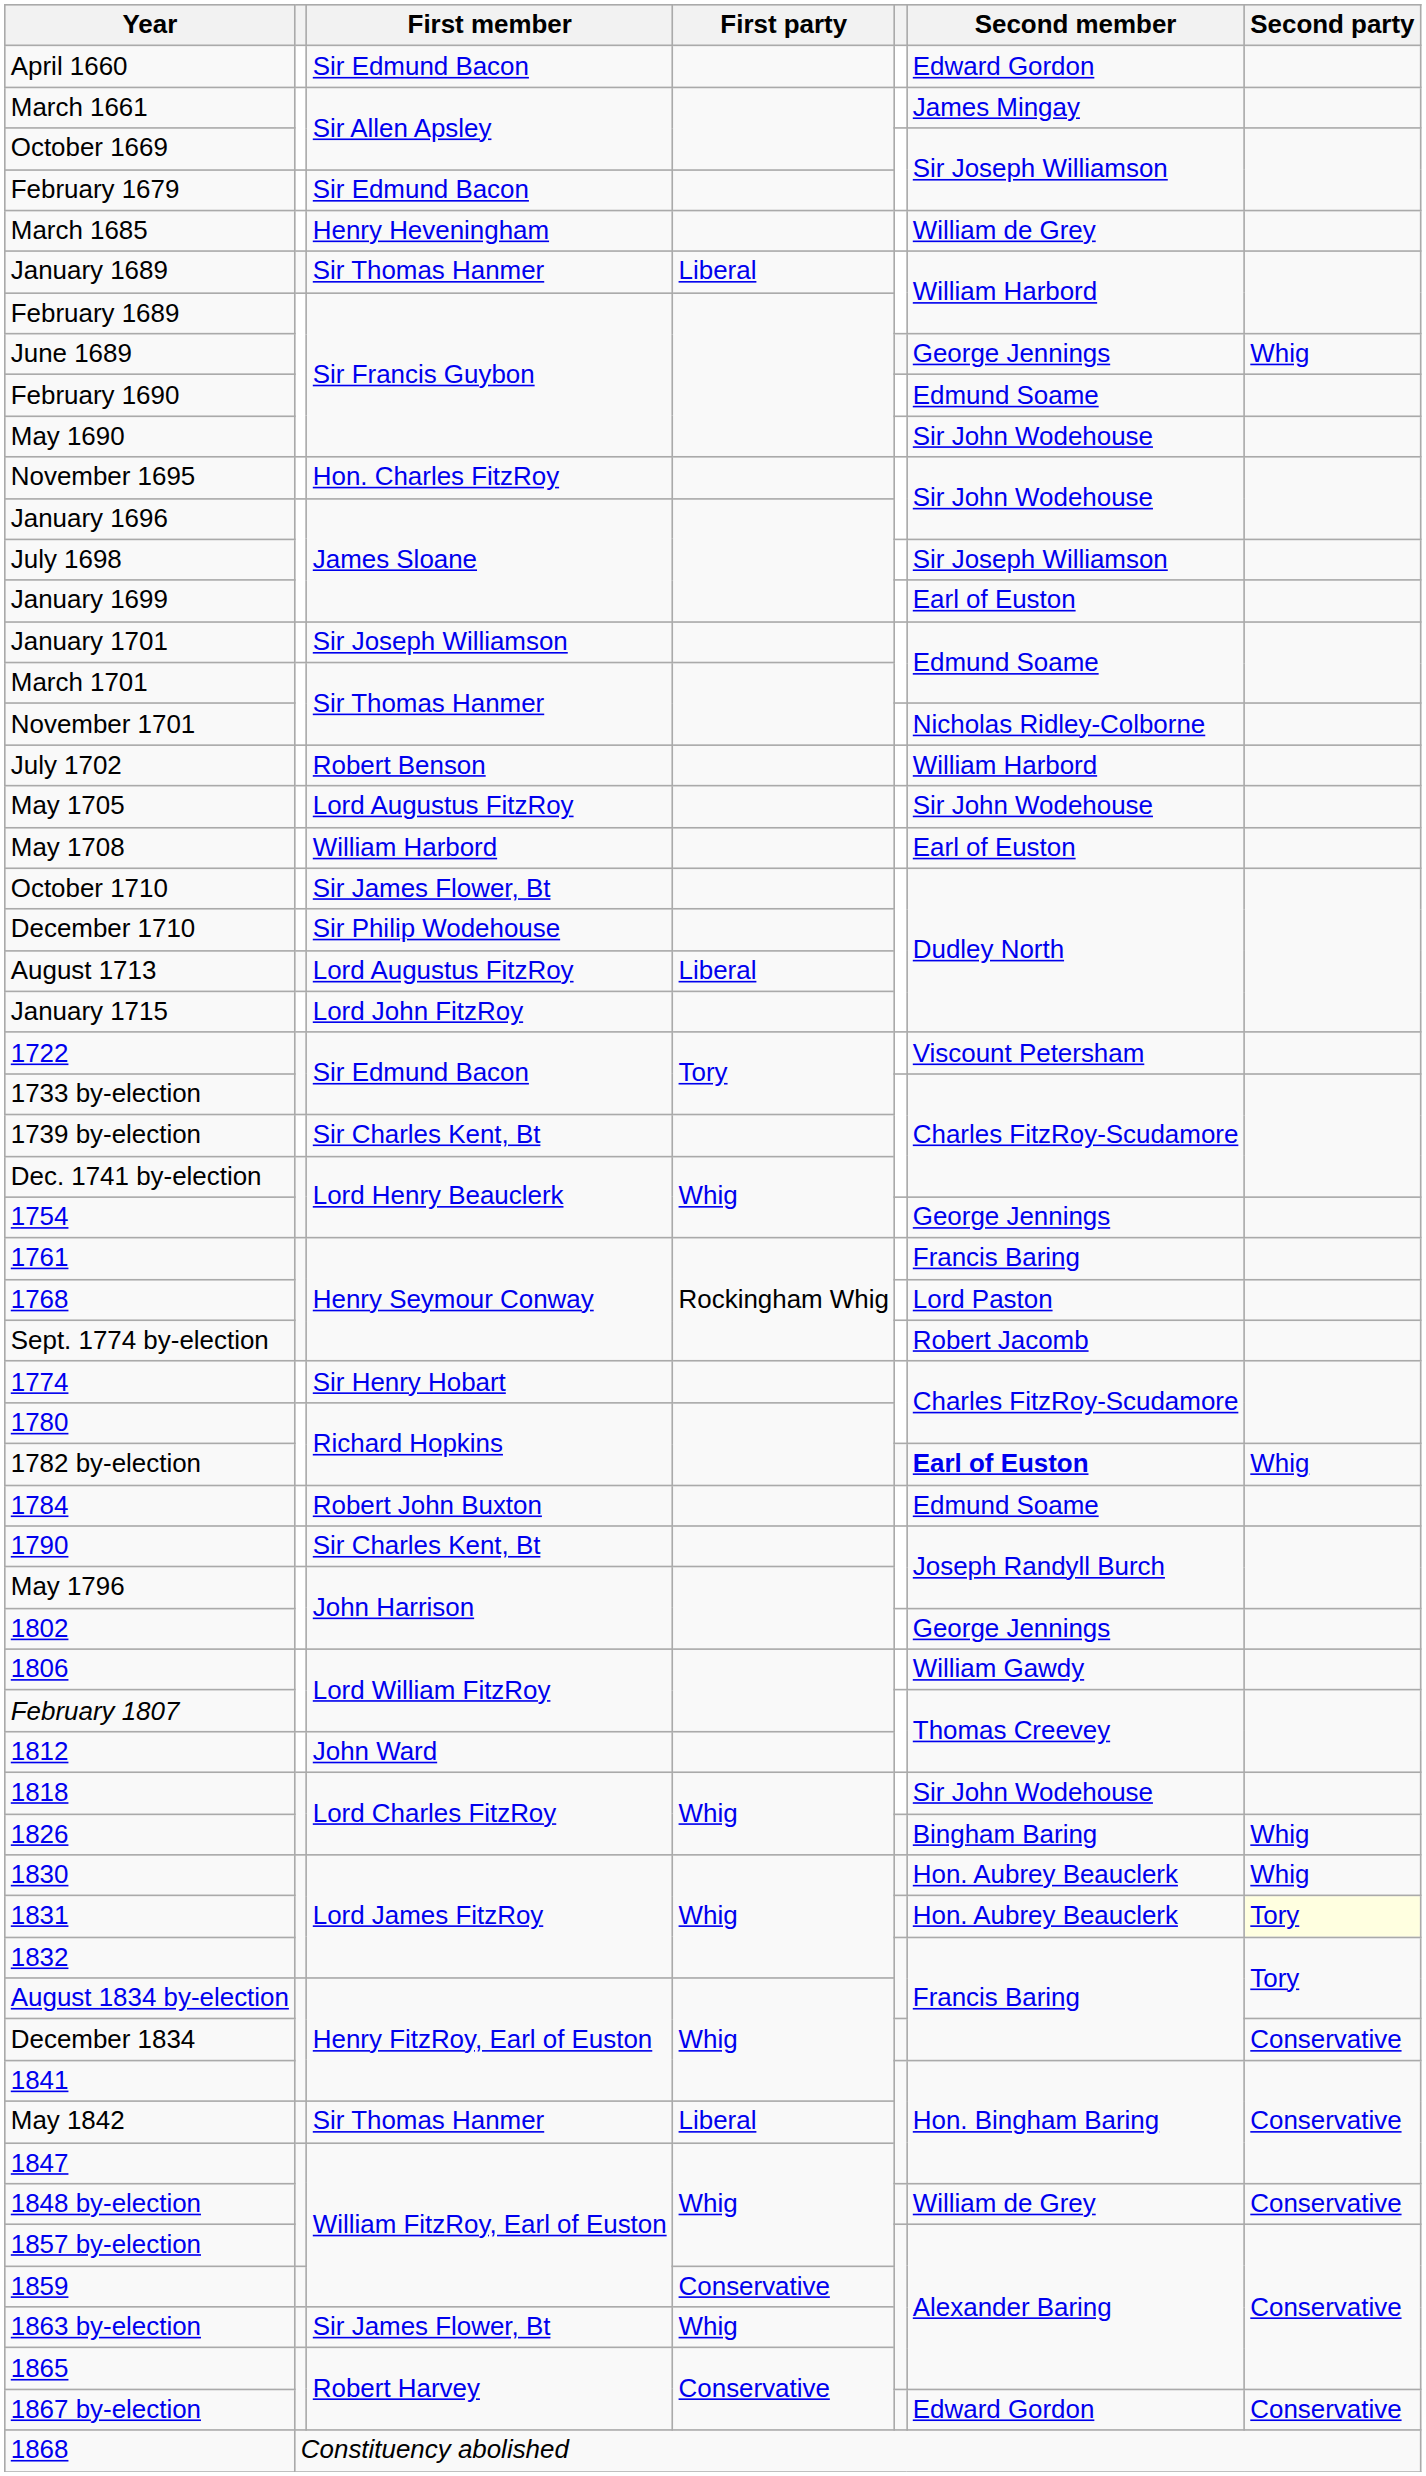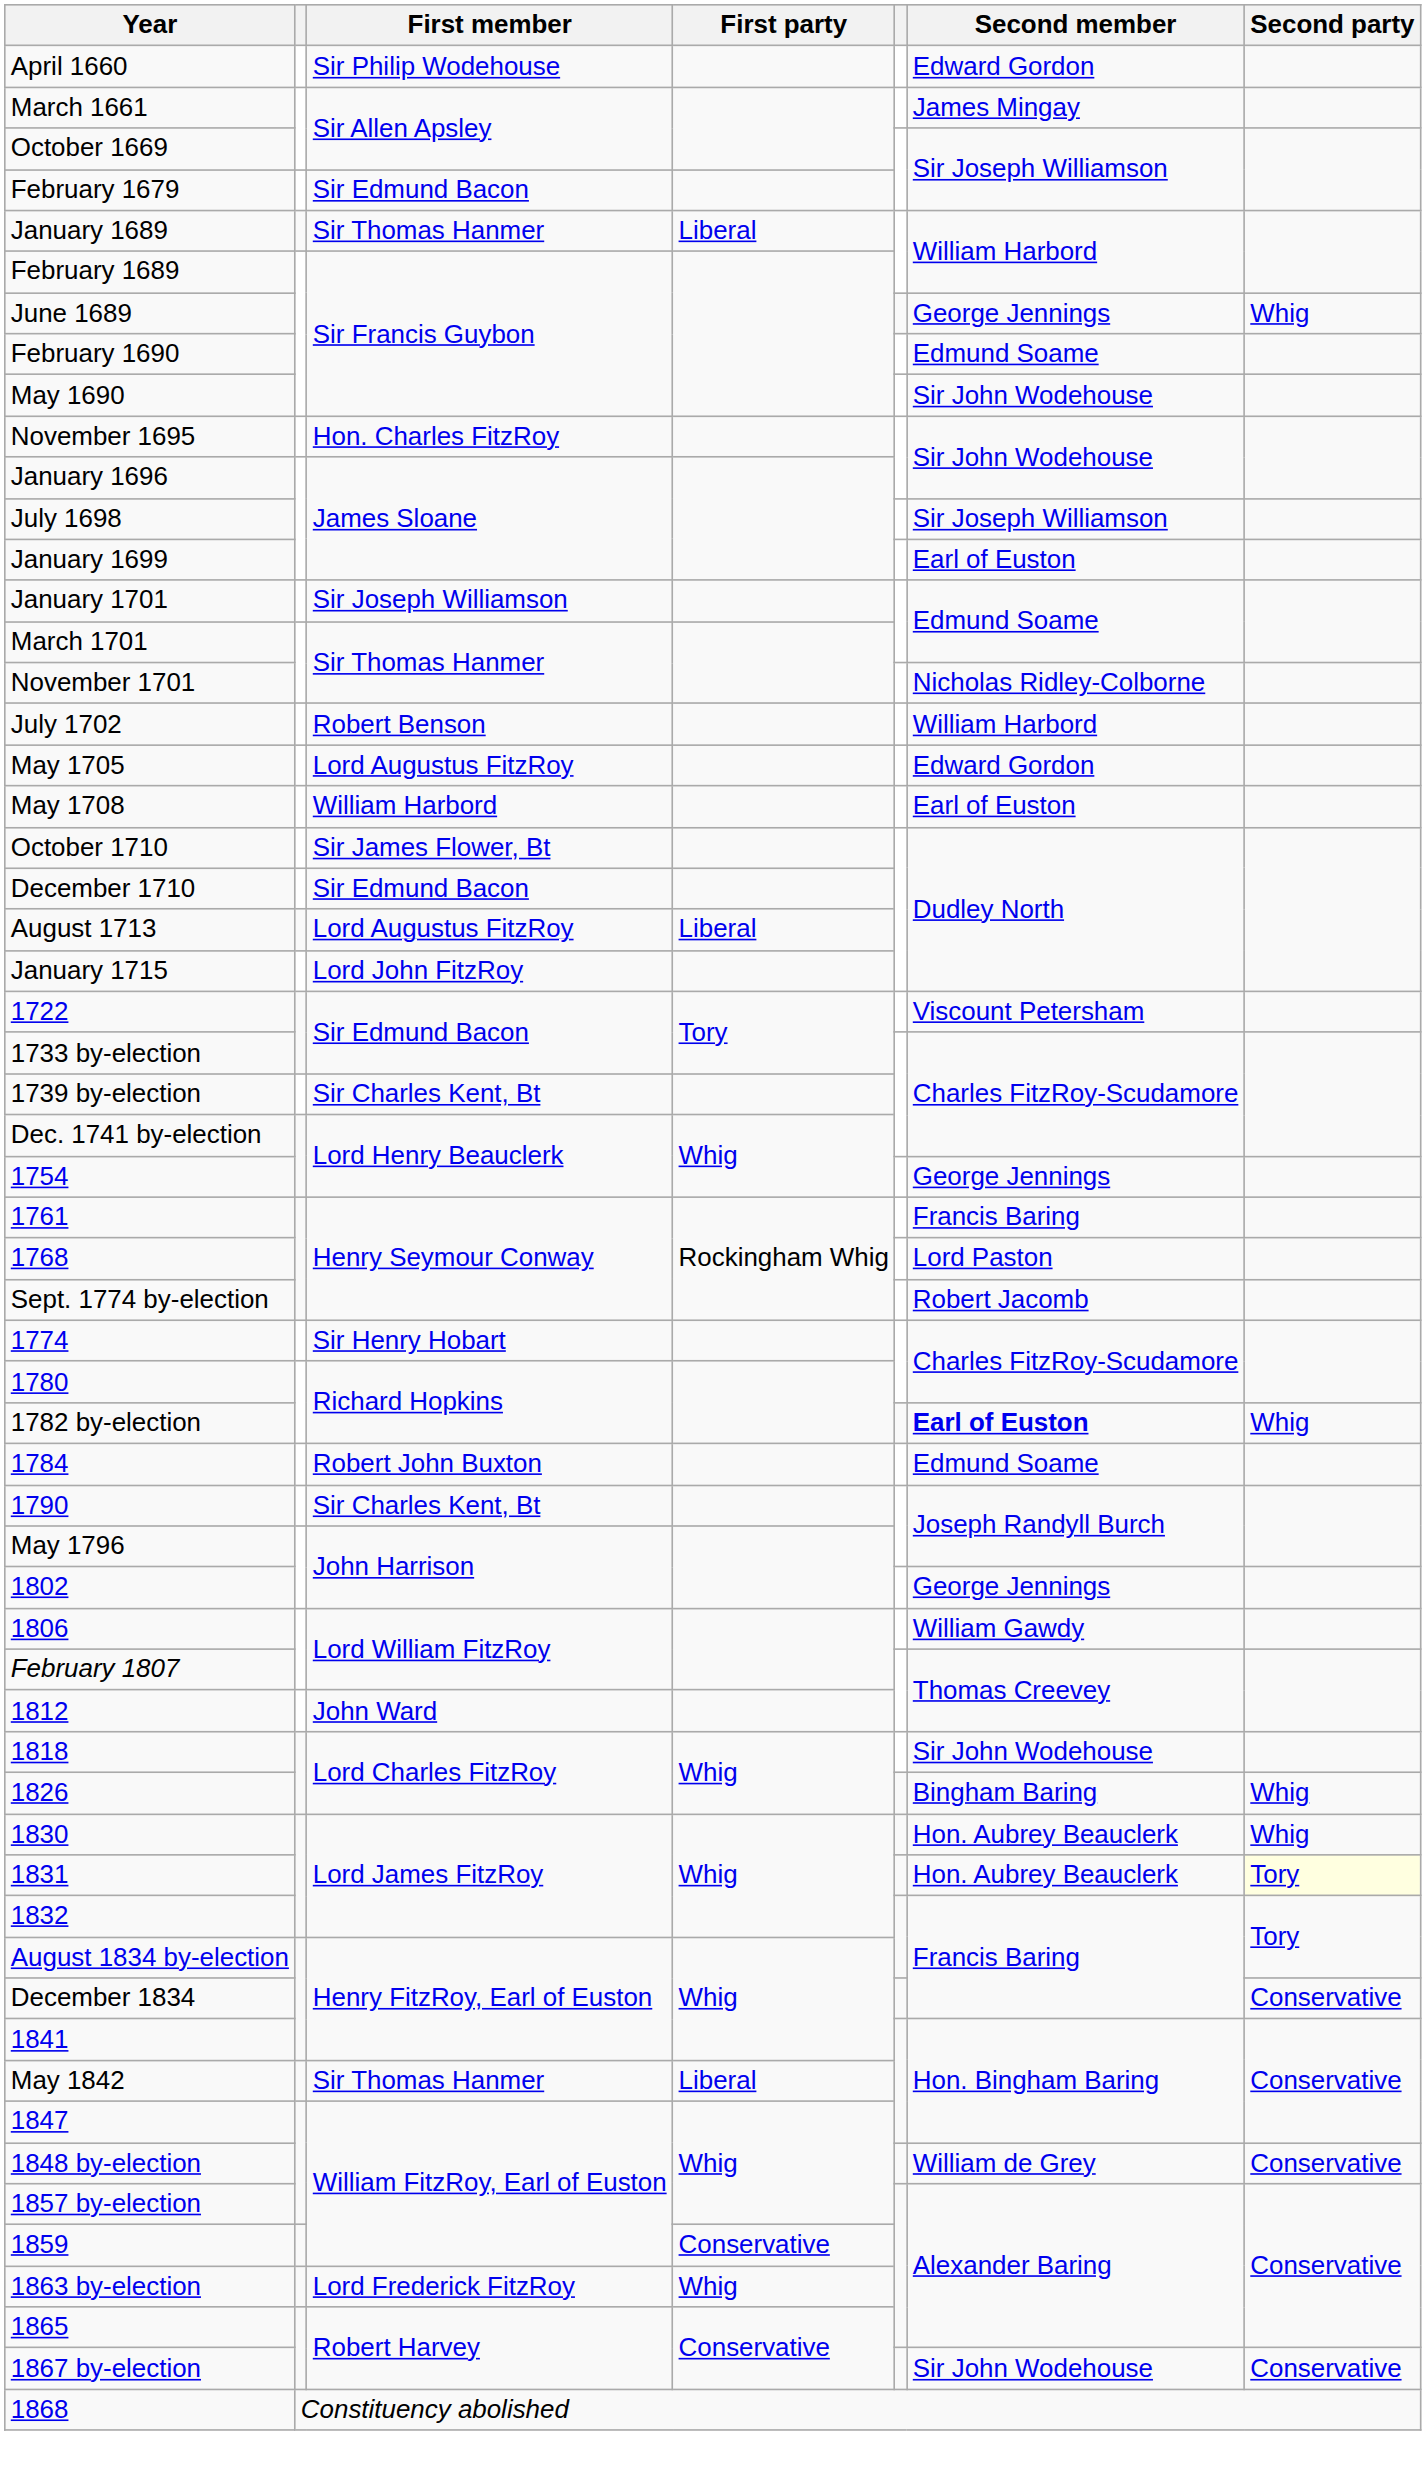April 1660 | First member: Sir Edmund Bacon -> Sir Philip Wodehouse
- row: March 1685 | Henry Heveningham | William de Grey
May 1705 | Second member: Sir John Wodehouse -> Edward Gordon
December 1710 | First member: Sir Philip Wodehouse -> Sir Edmund Bacon
1863 by-election | First member: Sir James Flower, Bt -> Lord Frederick FitzRoy
1867 by-election | Second member: Edward Gordon -> Sir John Wodehouse
